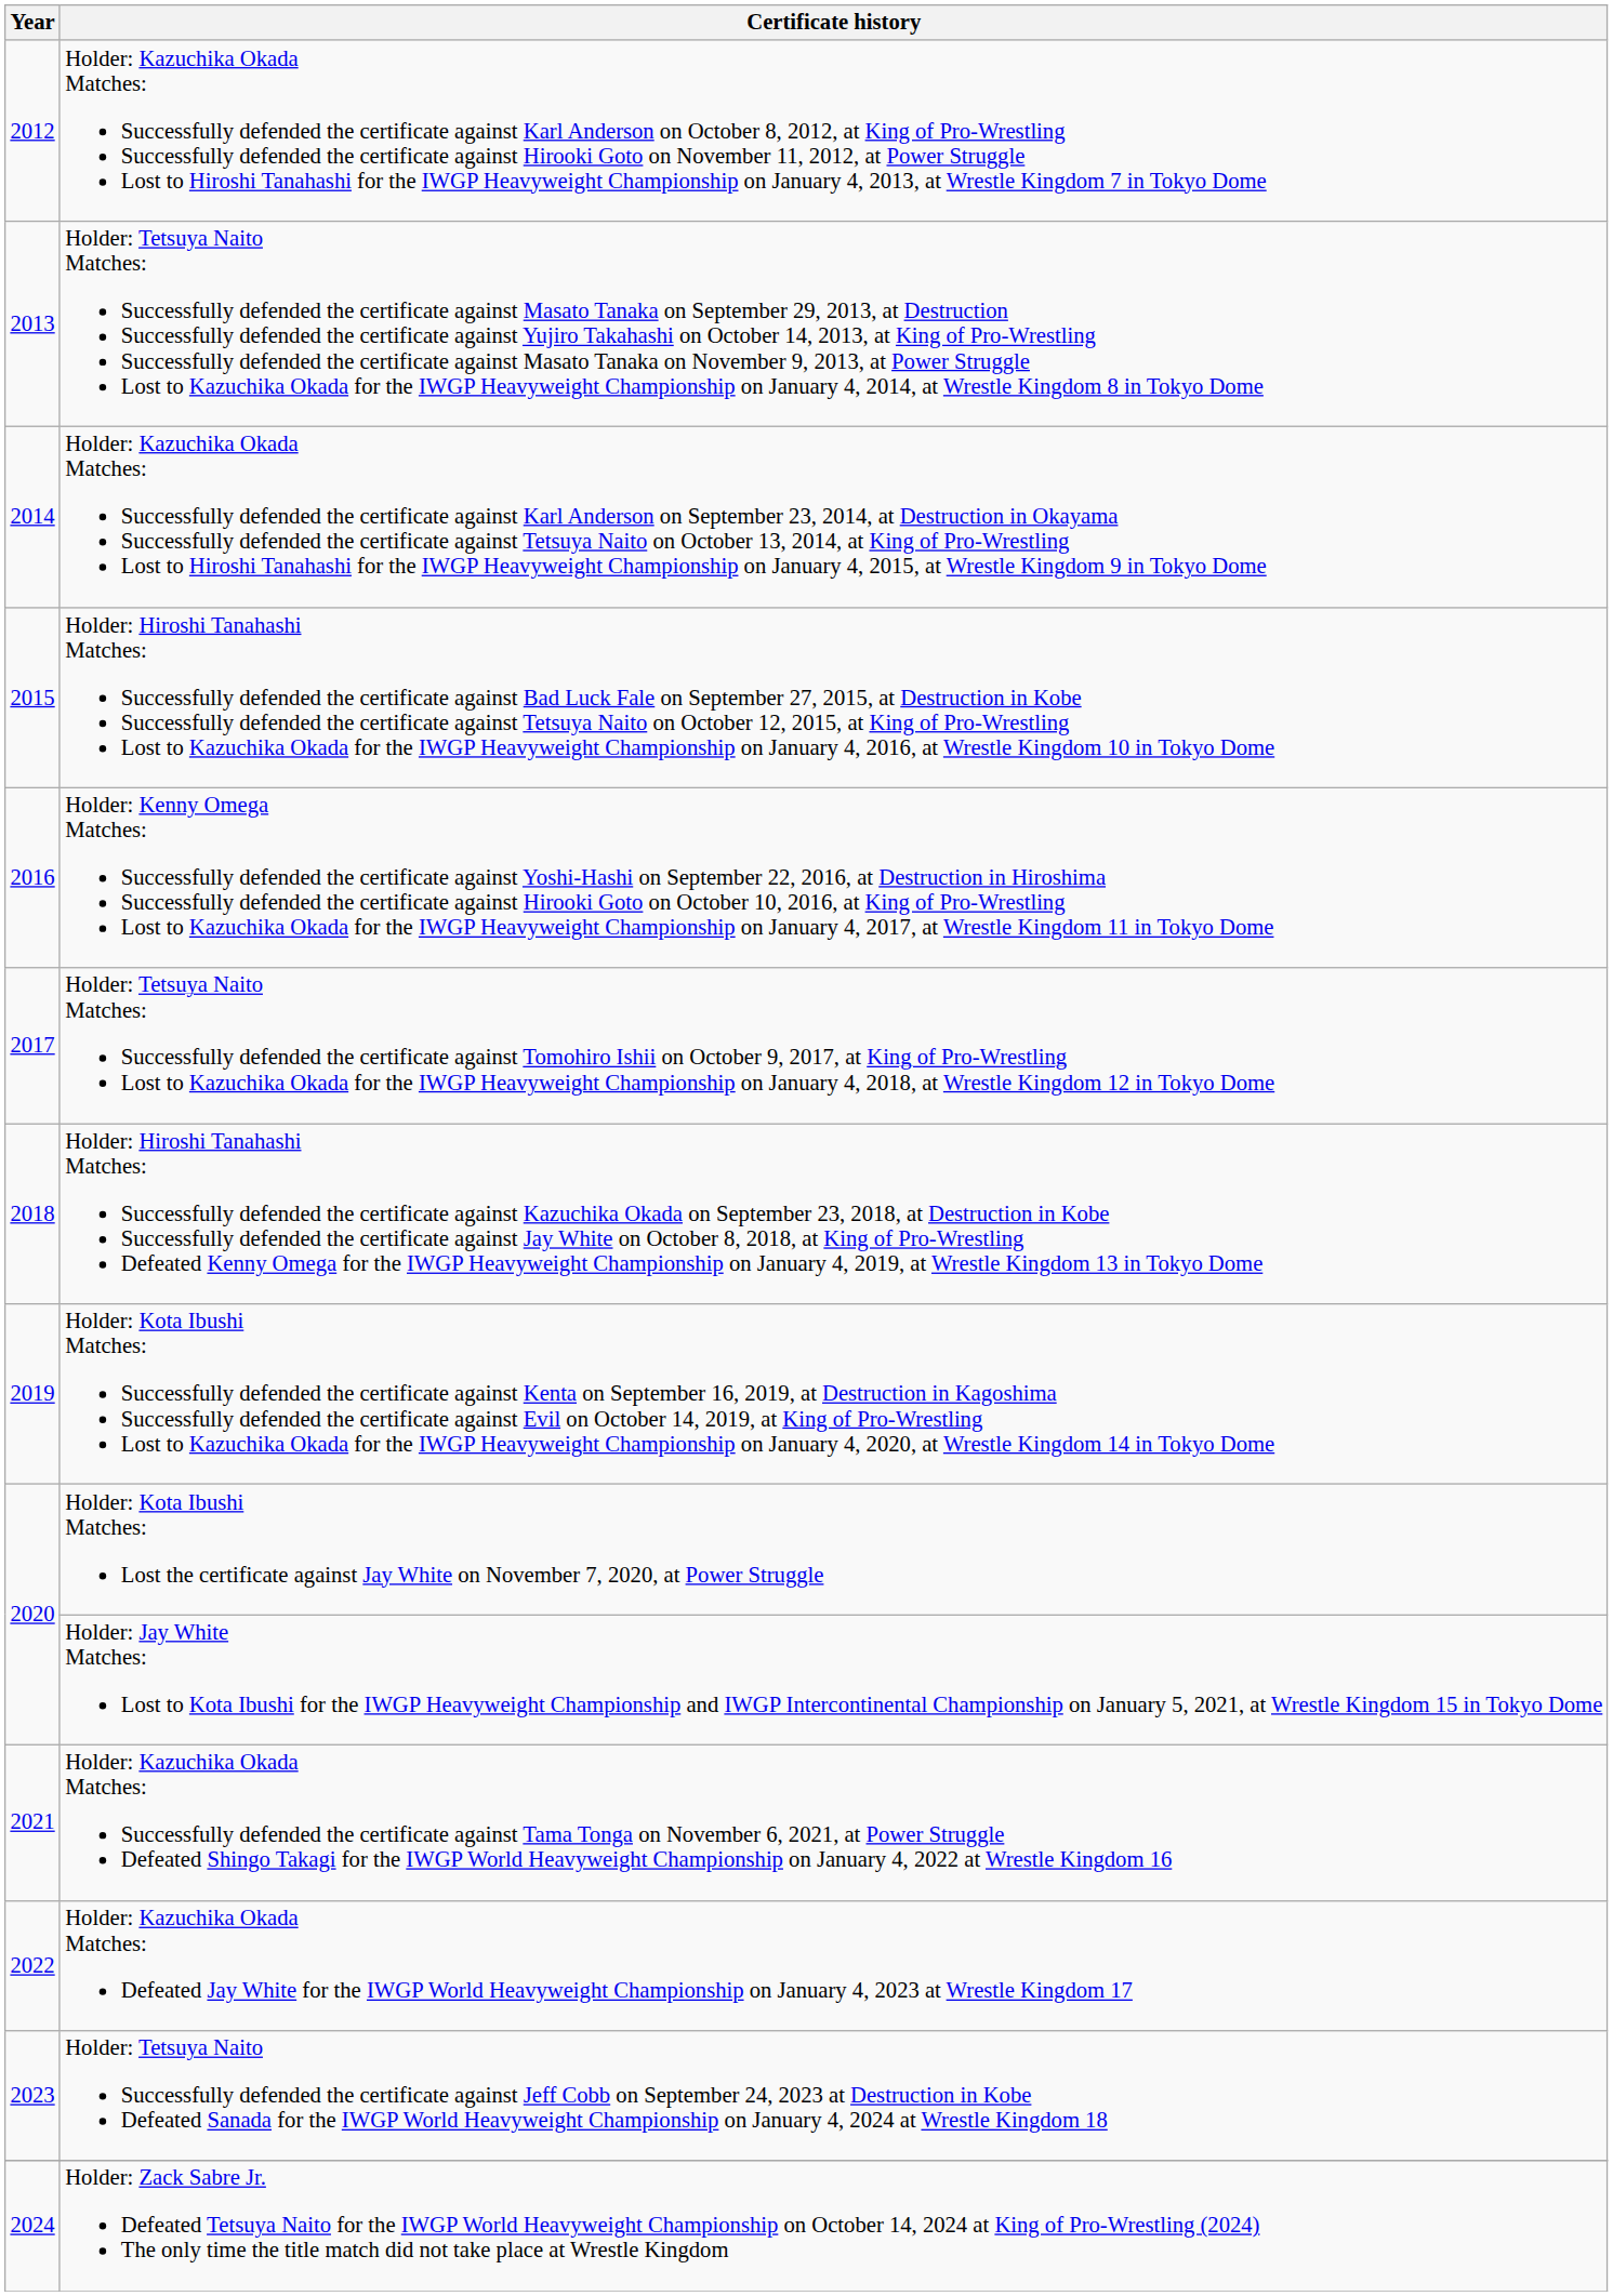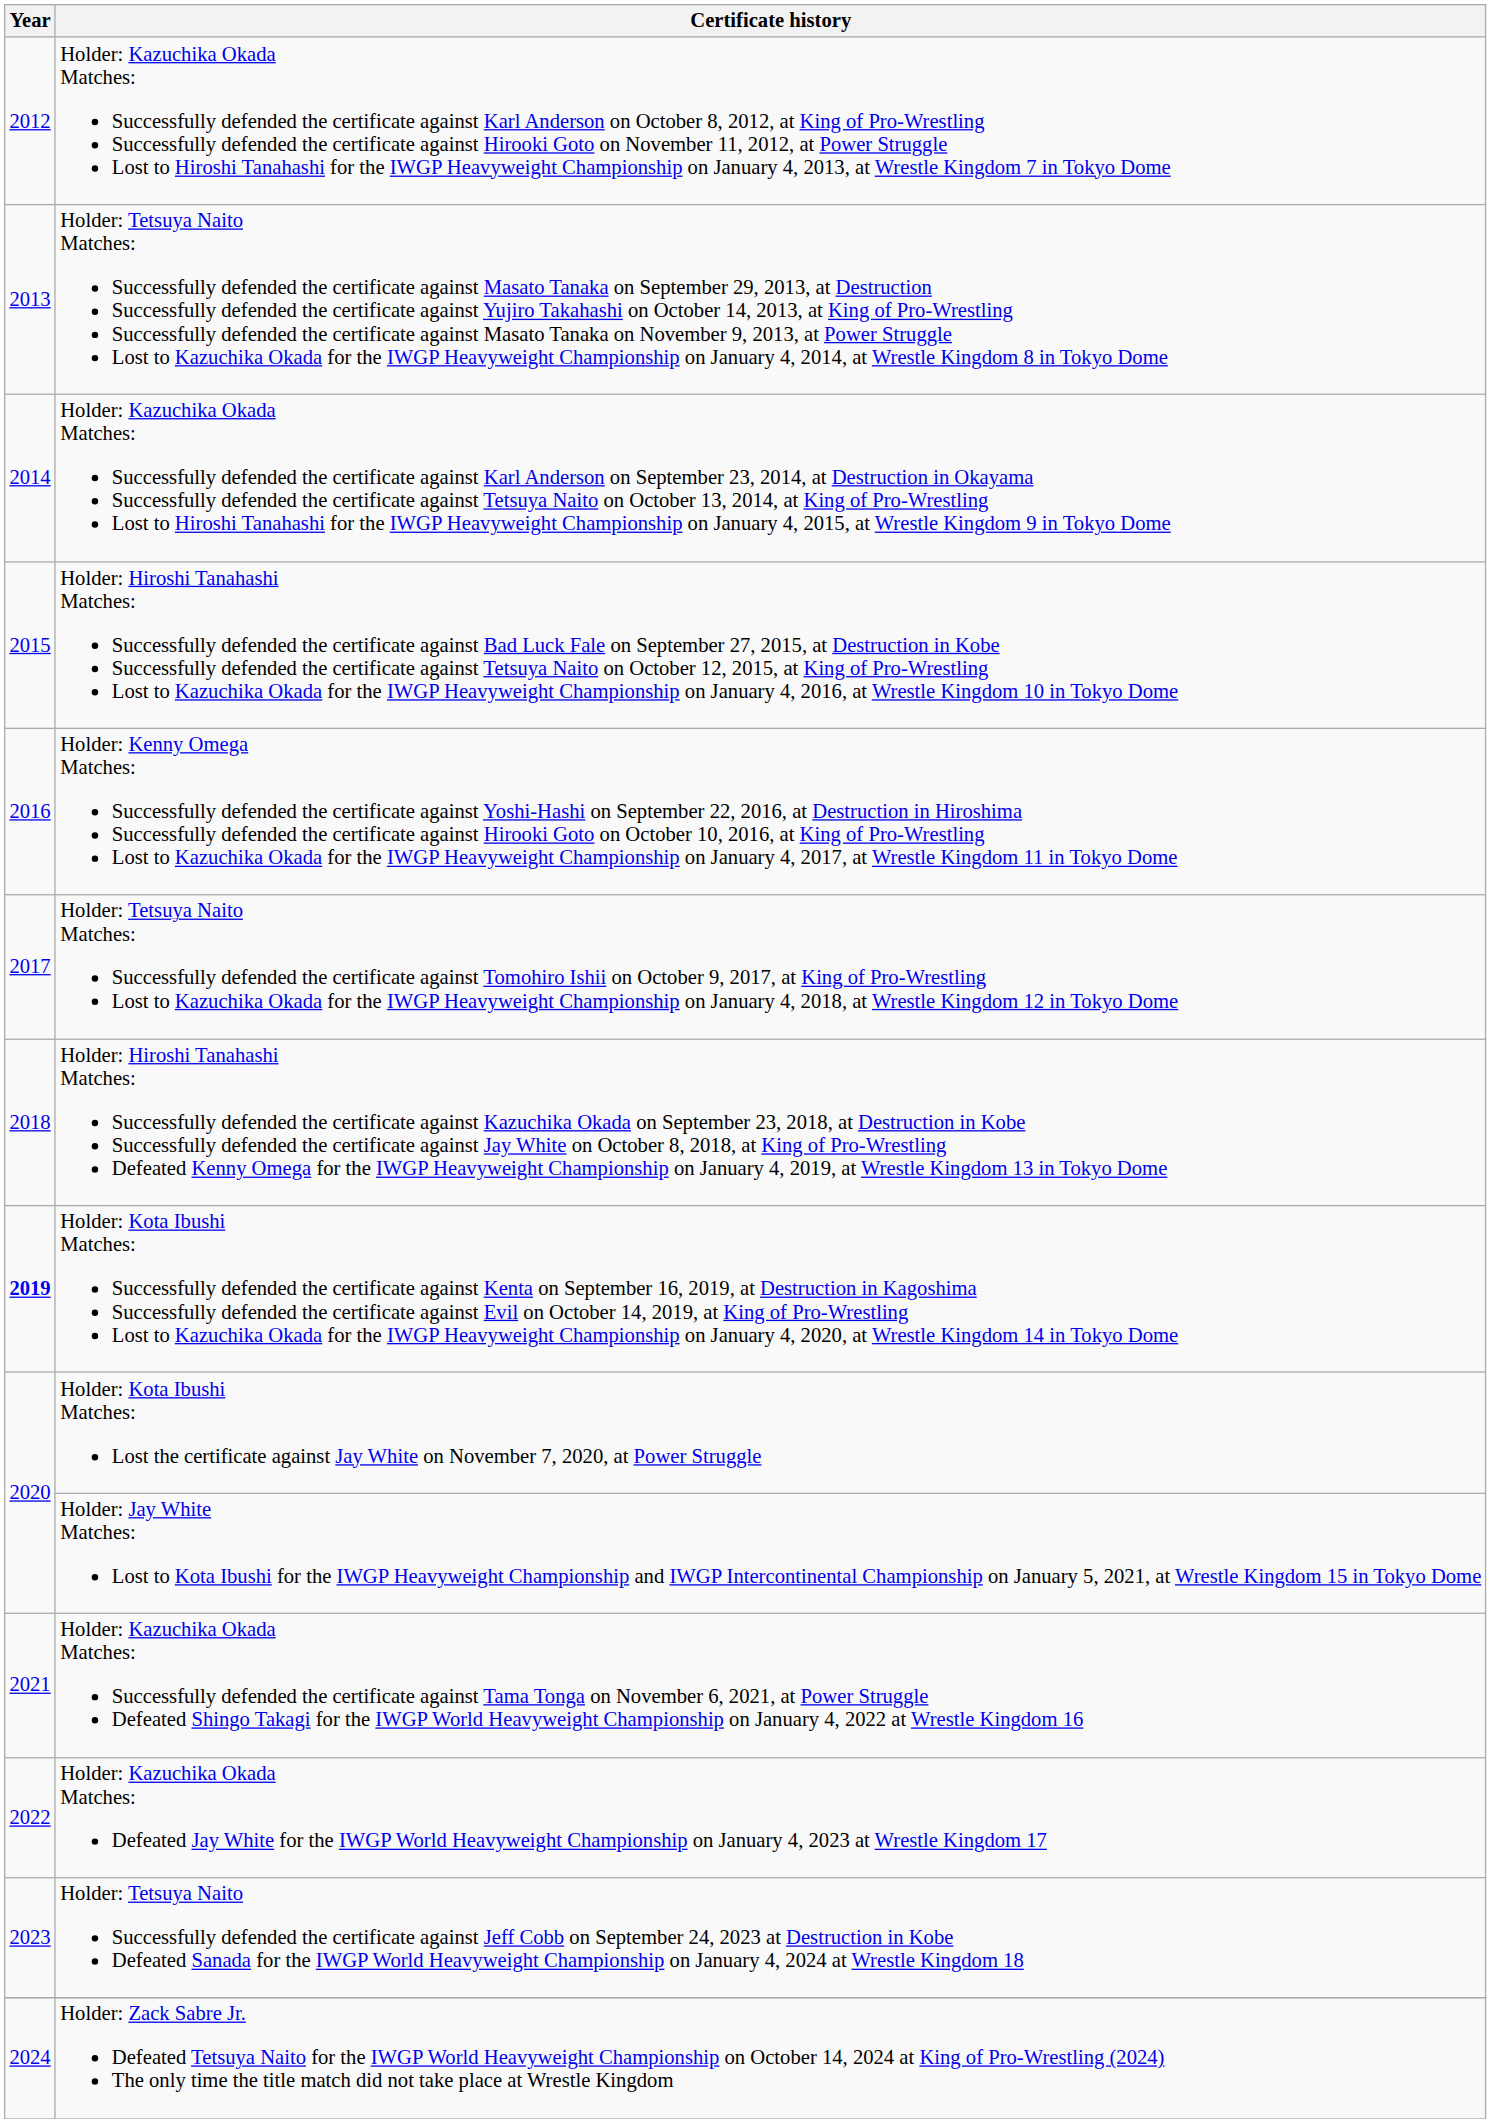row 9 | Year: normal -> bold
